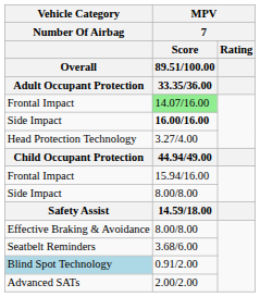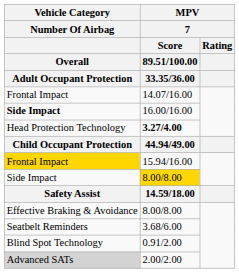14.07/16.00 | MPV / 7 / Score / 89.51/100.00 / 33.35/36.00: lightgreen background -> no background
16.00/16.00 | column 1: normal -> bold
16.00/16.00 | MPV / 7 / Score / 89.51/100.00 / 33.35/36.00: bold -> normal
3.27/4.00 | MPV / 7 / Score / 89.51/100.00 / 33.35/36.00: normal -> bold
15.94/16.00 | column 1: no background -> gold background
Side Impact / 8.00/8.00 | MPV / 7 / Score / 89.51/100.00 / 33.35/36.00: no background -> gold background
0.91/2.00 | column 1: lightblue background -> no background
2.00/2.00 | column 1: no background -> lightgrey background
